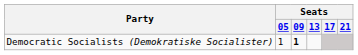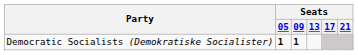Democratic Socialists (Demokratiske Socialister) | Seats / 05: normal -> bold
